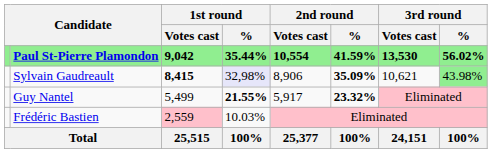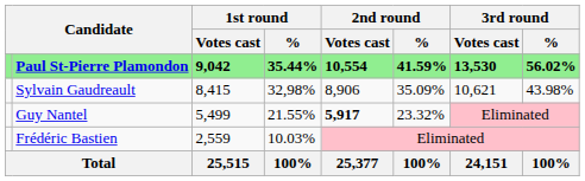Sylvain Gaudreault | 1st round / Votes cast: bold -> normal
Sylvain Gaudreault | 1st round / %: lavender background -> no background
Sylvain Gaudreault | 2nd round / %: bold -> normal
Sylvain Gaudreault | 3rd round / %: lightgreen background -> no background
Guy Nantel | 1st round / %: bold -> normal
Guy Nantel | 2nd round / Votes cast: normal -> bold
Guy Nantel | 2nd round / %: bold -> normal
Frédéric Bastien | 1st round / Votes cast: pink background -> no background
